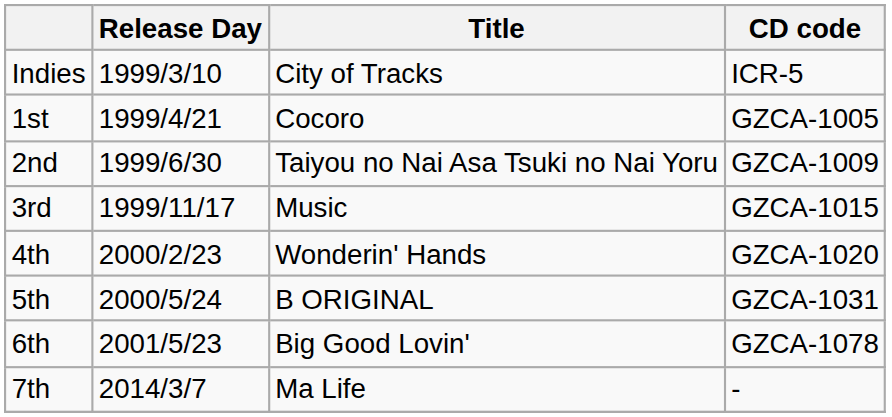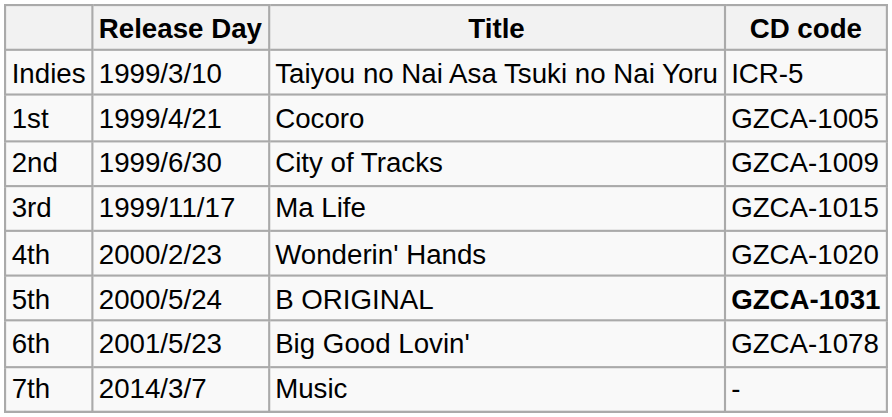Indies | Title: City of Tracks -> Taiyou no Nai Asa Tsuki no Nai Yoru
2nd | Title: Taiyou no Nai Asa Tsuki no Nai Yoru -> City of Tracks
3rd | Title: Music -> Ma Life
5th | CD code: normal -> bold
7th | Title: Ma Life -> Music
